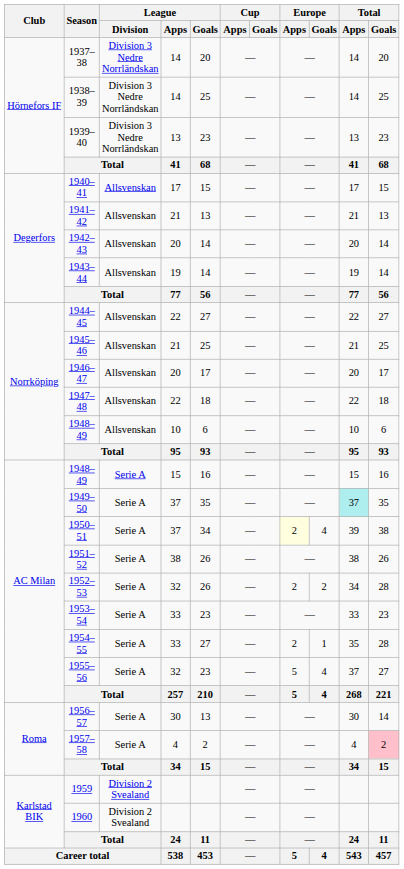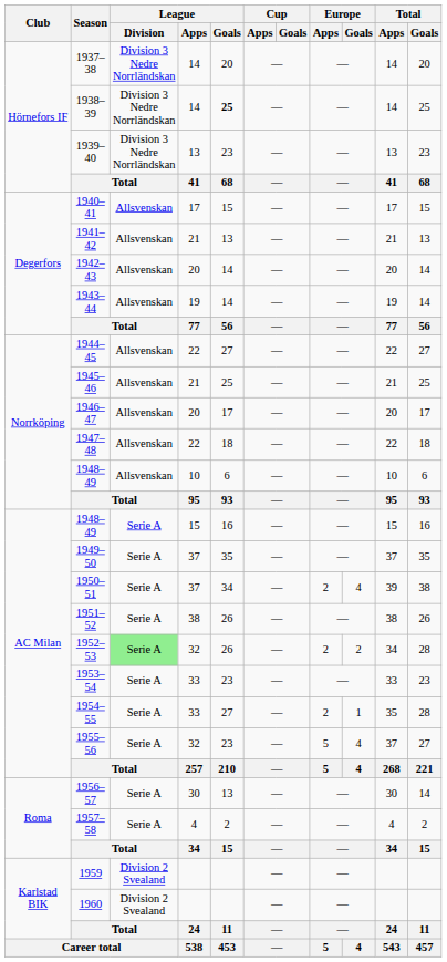1938–39 | League / Goals: normal -> bold
1949–50 | Total / Apps: paleturquoise background -> no background
1950–51 | Europe / Apps: lightyellow background -> no background
1952–53 | League / Division: no background -> lightgreen background
1957–58 | Total / Goals: pink background -> no background
